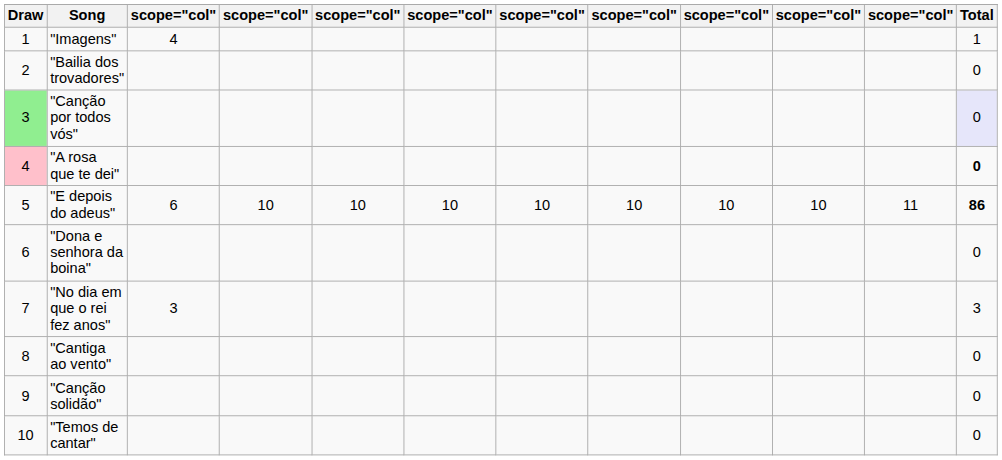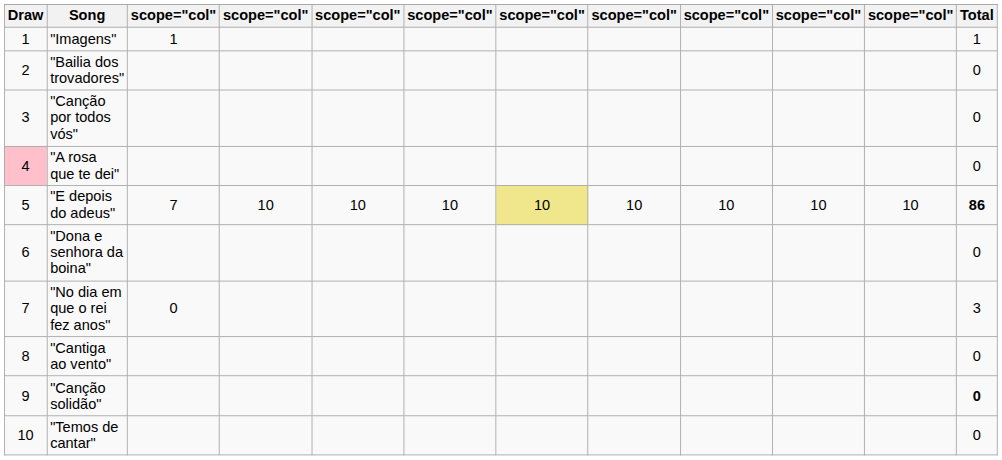"Imagens" | column 3: 4 -> 1
"Canção por todos vós" | Draw: lightgreen background -> no background
"Canção por todos vós" | Total: lavender background -> no background
"A rosa que te dei" | Total: bold -> normal
"E depois do adeus" | column 3: 6 -> 7
"E depois do adeus" | column 7: no background -> khaki background
"E depois do adeus" | column 11: 11 -> 10
"No dia em que o rei fez anos" | column 3: 3 -> 0
"Canção solidão" | Total: normal -> bold
